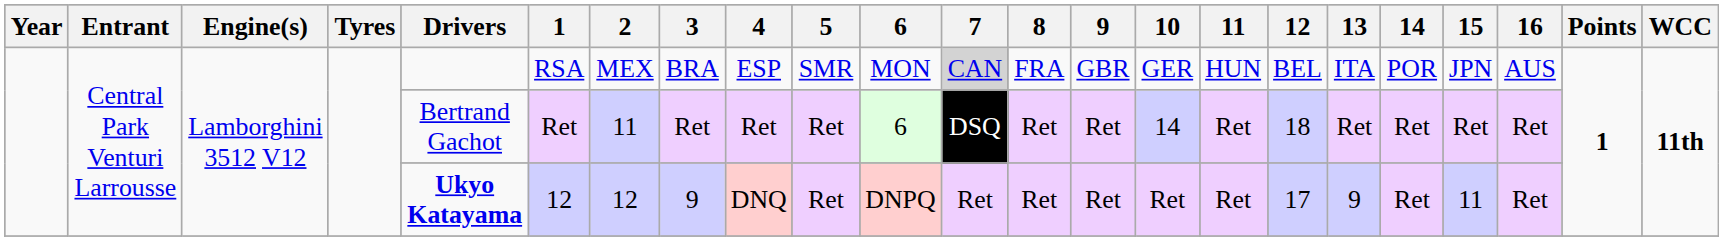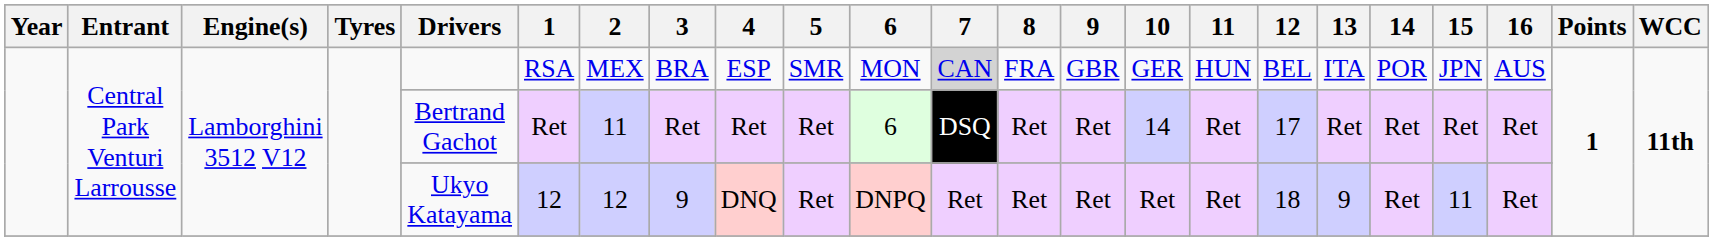row 3 | 12: 18 -> 17
row 4 | Drivers: bold -> normal
row 4 | 12: 17 -> 18
